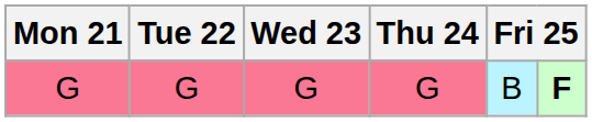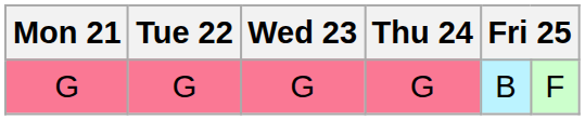row 2 | column 6: bold -> normal
